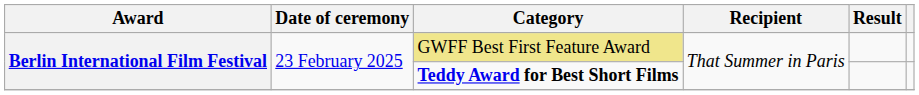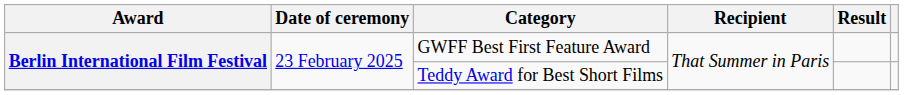GWFF Best First Feature Award | Category: khaki background -> no background
Teddy Award for Best Short Films | Category: bold -> normal
